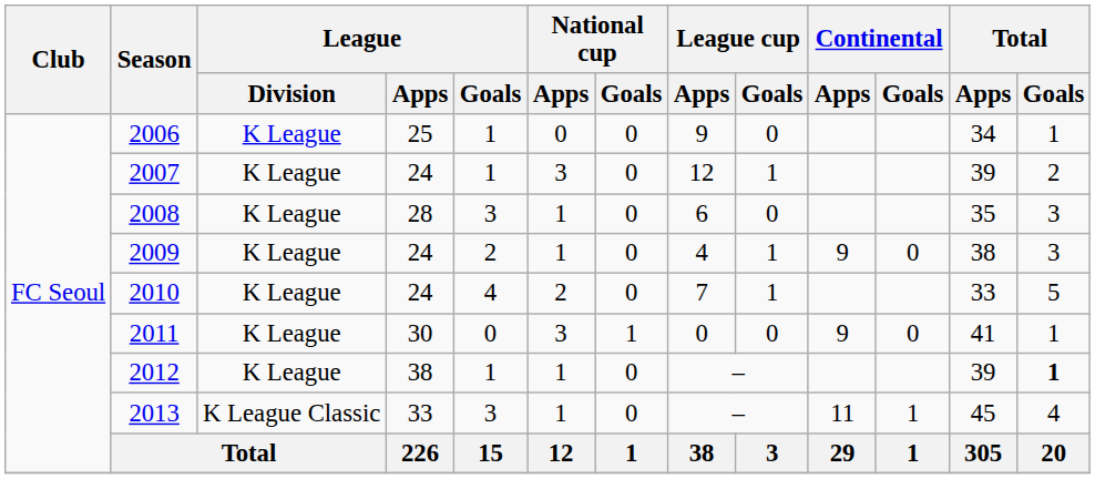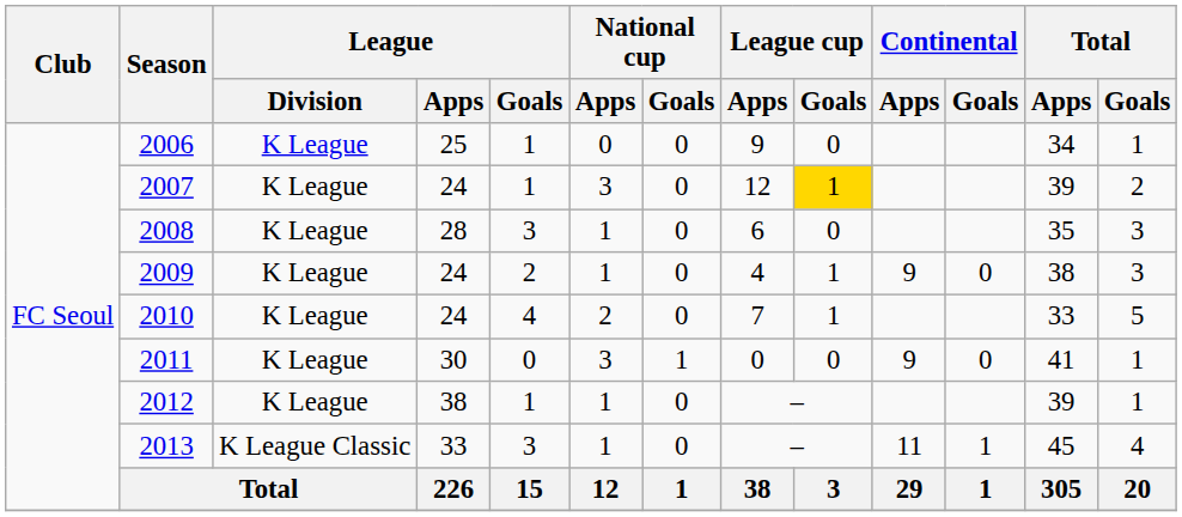2007 | League cup / Goals: no background -> gold background
2012 | Total / Goals: bold -> normal
